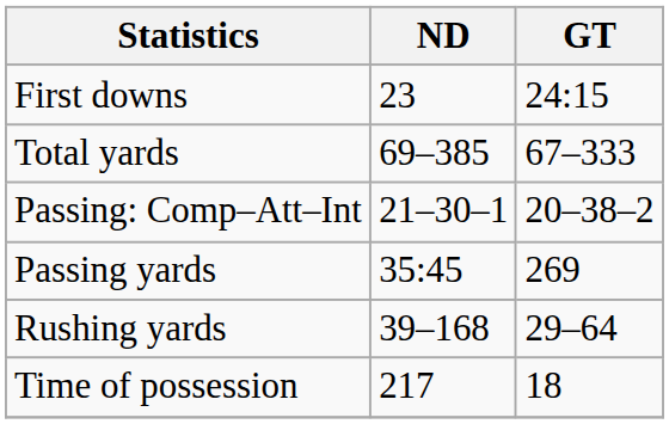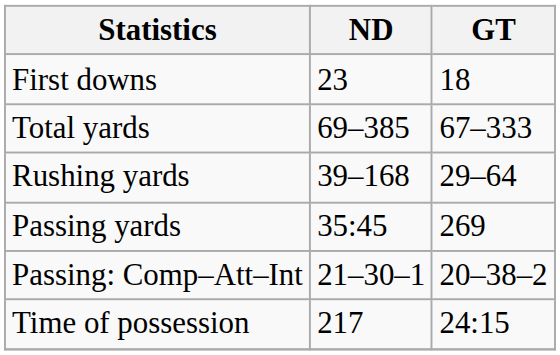First downs | GT: 24:15 -> 18
rows swapped: Rushing yards <-> Passing: Comp–Att–Int
Time of possession | GT: 18 -> 24:15
